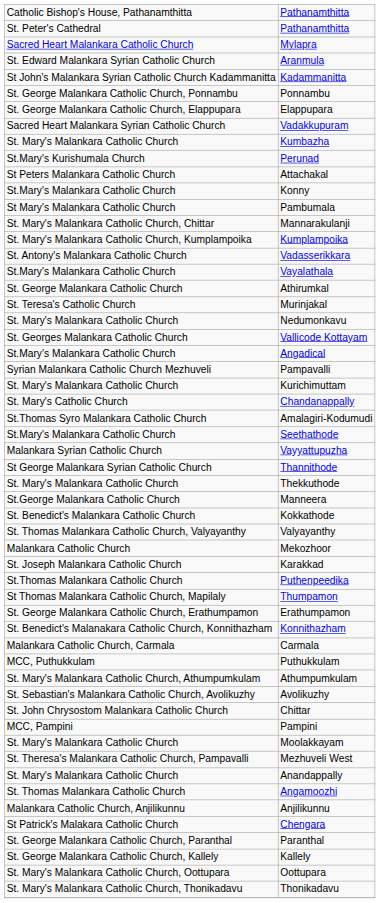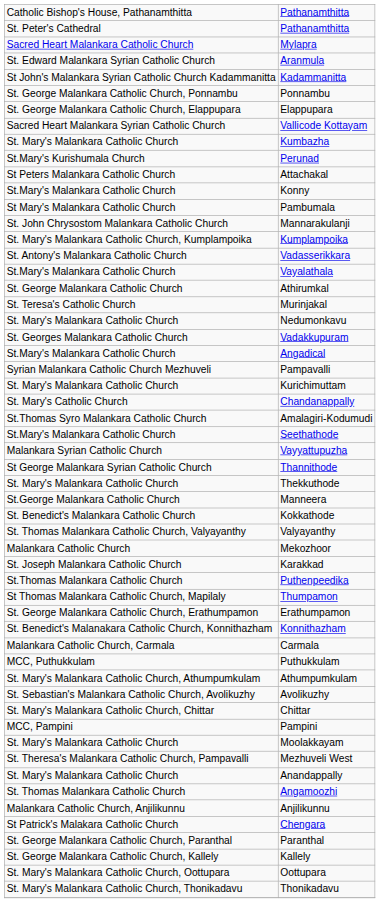row 8 | column 2: Vadakkupuram -> Vallicode Kottayam
row 14 | column 1: St. Mary's Malankara Catholic Church, Chittar -> St. John Chrysostom Malankara Catholic Church
row 21 | column 2: Vallicode Kottayam -> Vadakkupuram
row 44 | column 1: St. John Chrysostom Malankara Catholic Church -> St. Mary's Malankara Catholic Church, Chittar
